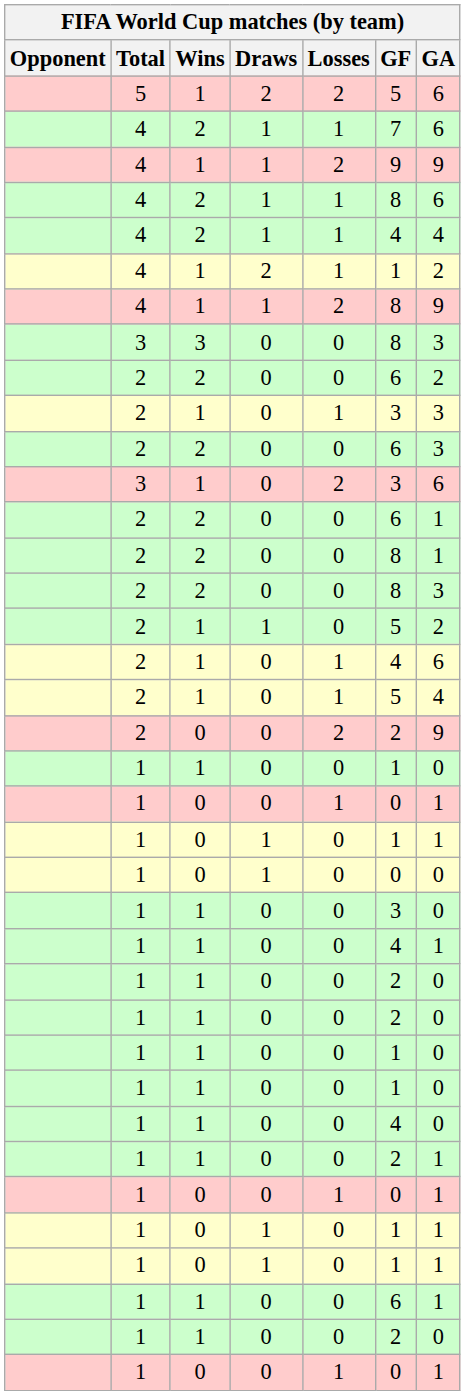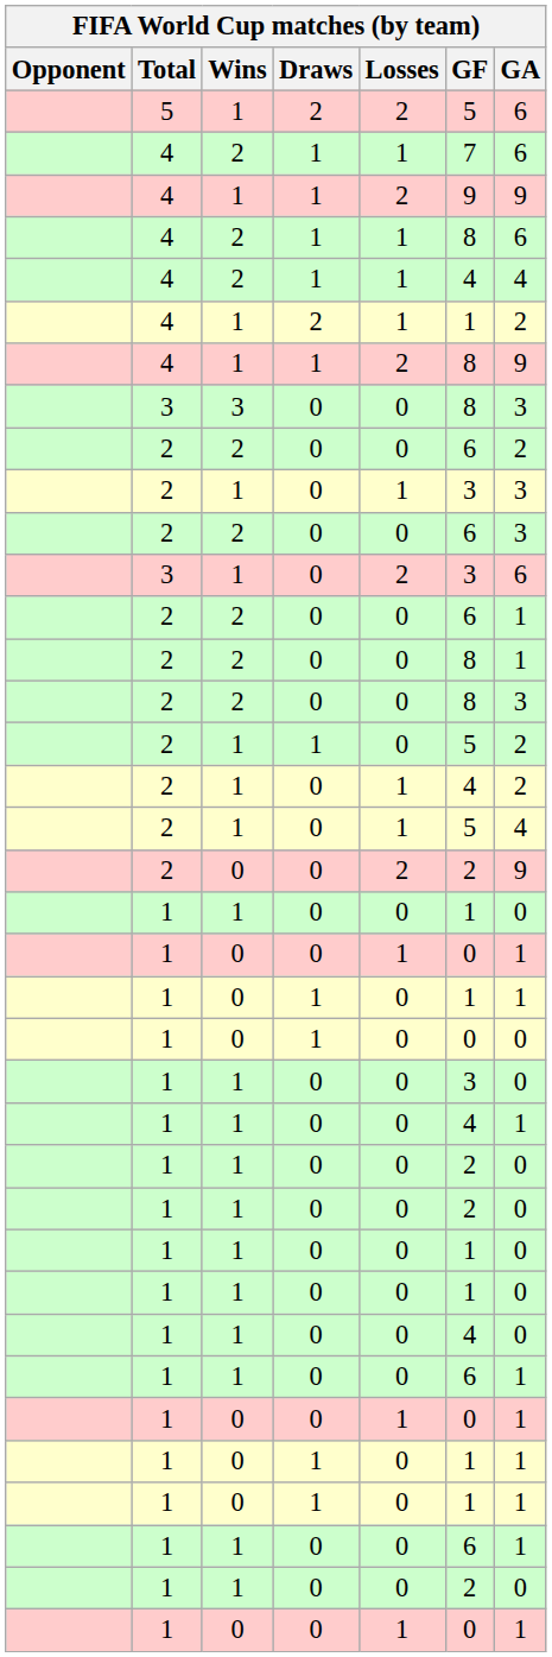row 19 | GA: 6 -> 2
row 33 | GF: 2 -> 6
